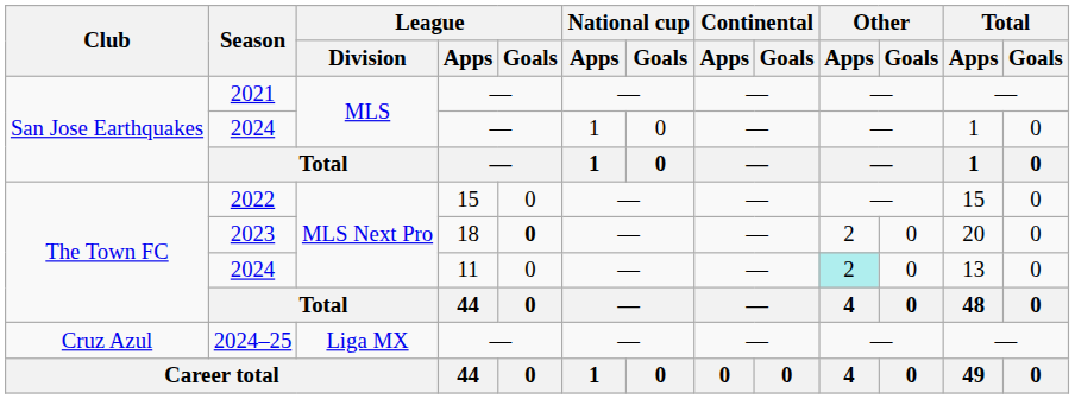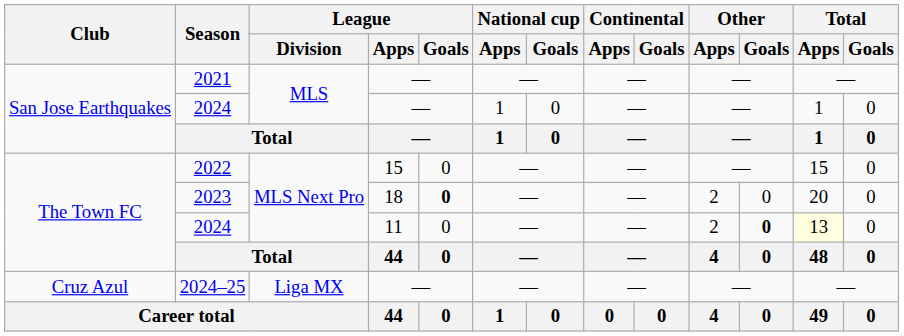2024 / 11 | Other / Apps: paleturquoise background -> no background
2024 / 11 | Other / Goals: normal -> bold
2024 / 11 | Total / Apps: no background -> lightyellow background
